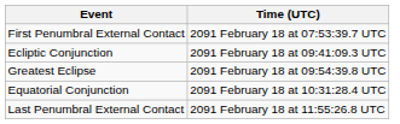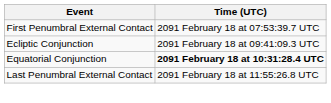- row: Greatest Eclipse | 2091 February 18 at 09:54:39.8 UTC
Equatorial Conjunction | Time (UTC): normal -> bold
